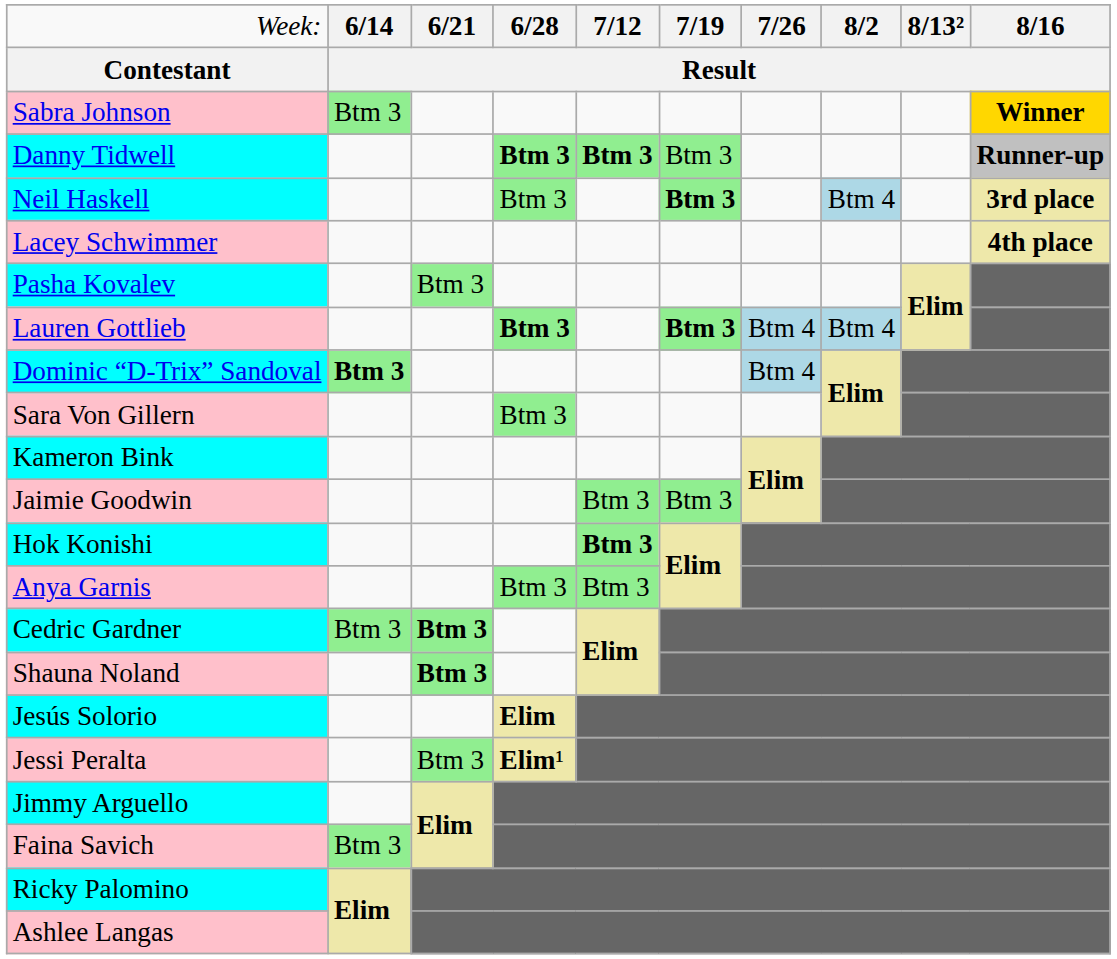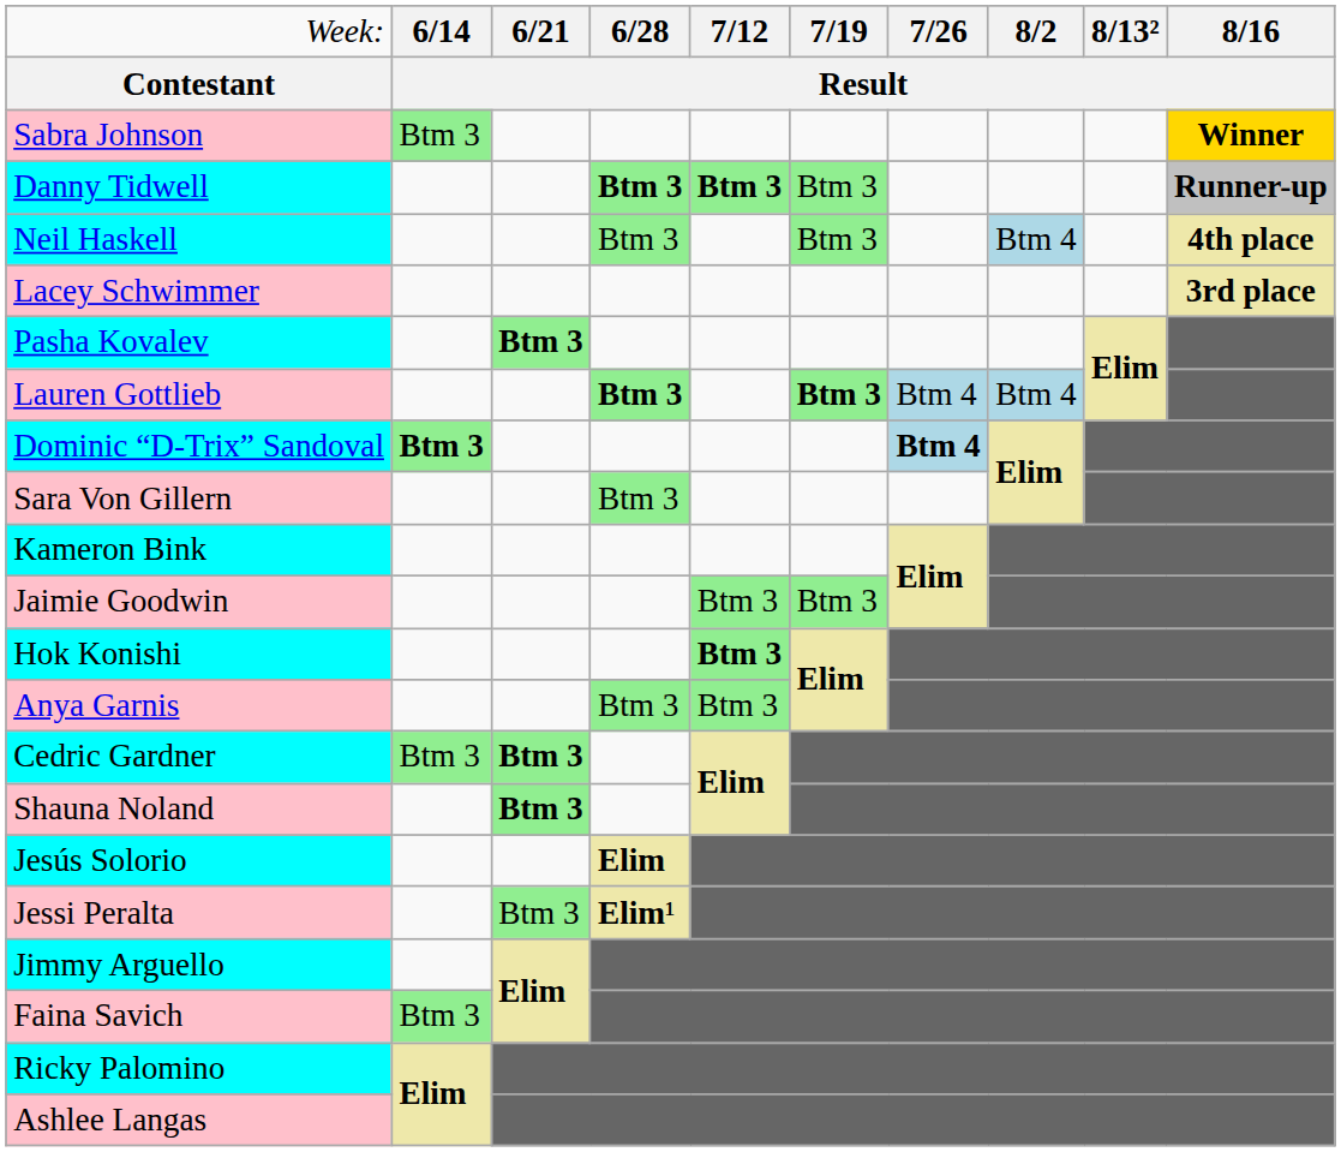Neil Haskell | column 6: bold -> normal
Neil Haskell | column 10: 3rd place -> 4th place
Lacey Schwimmer | column 10: 4th place -> 3rd place
Pasha Kovalev | column 3: normal -> bold
Dominic “D-Trix” Sandoval | column 7: normal -> bold
